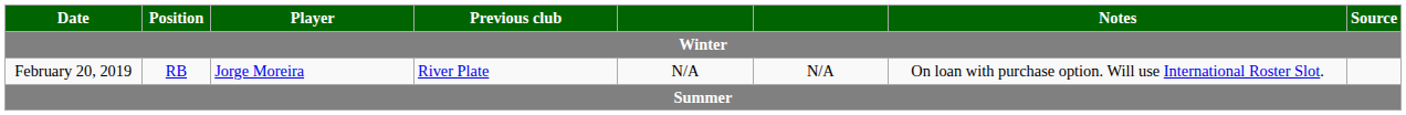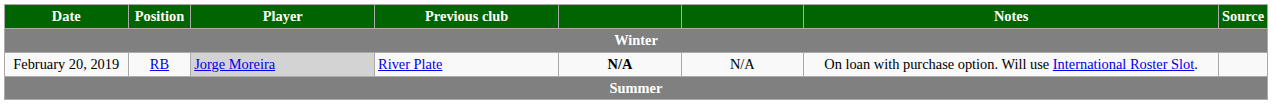February 20, 2019 | Player: no background -> lightgrey background
February 20, 2019 | column 5: normal -> bold
